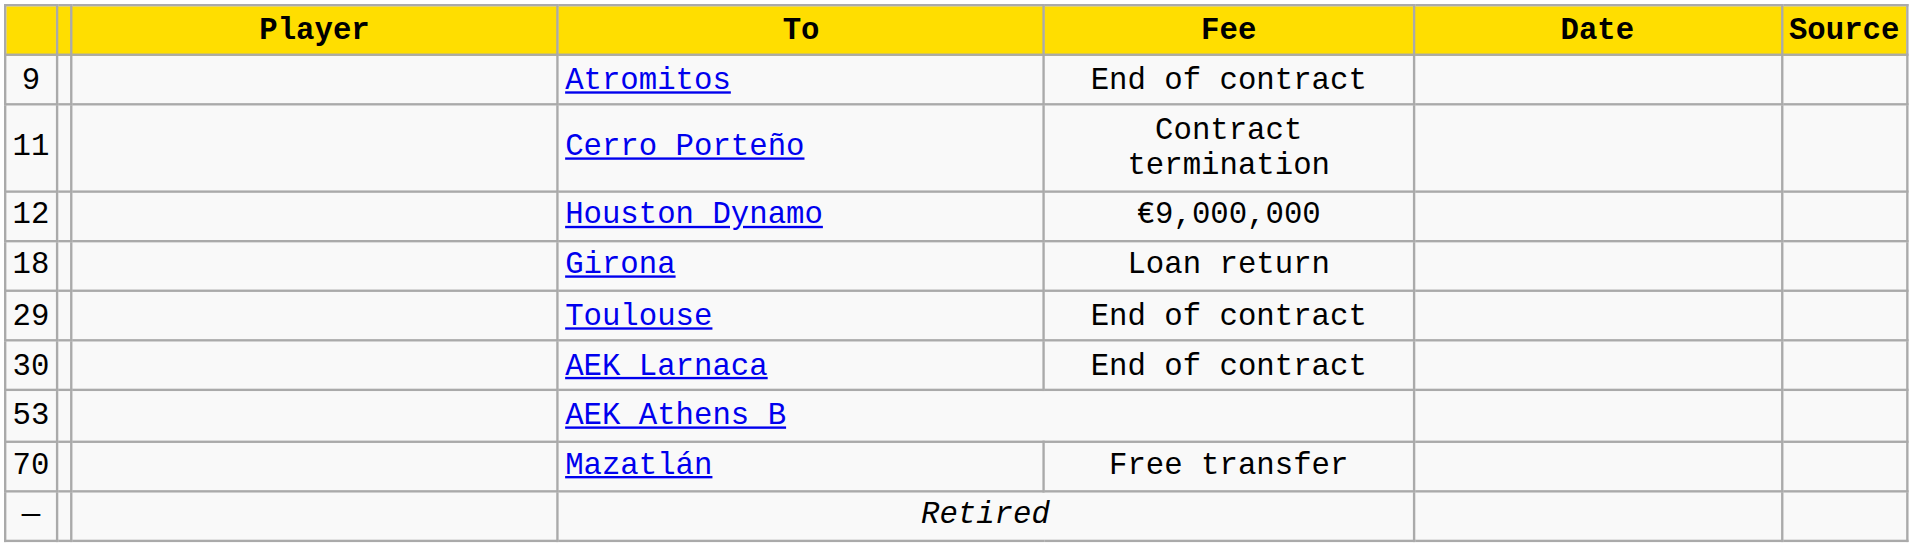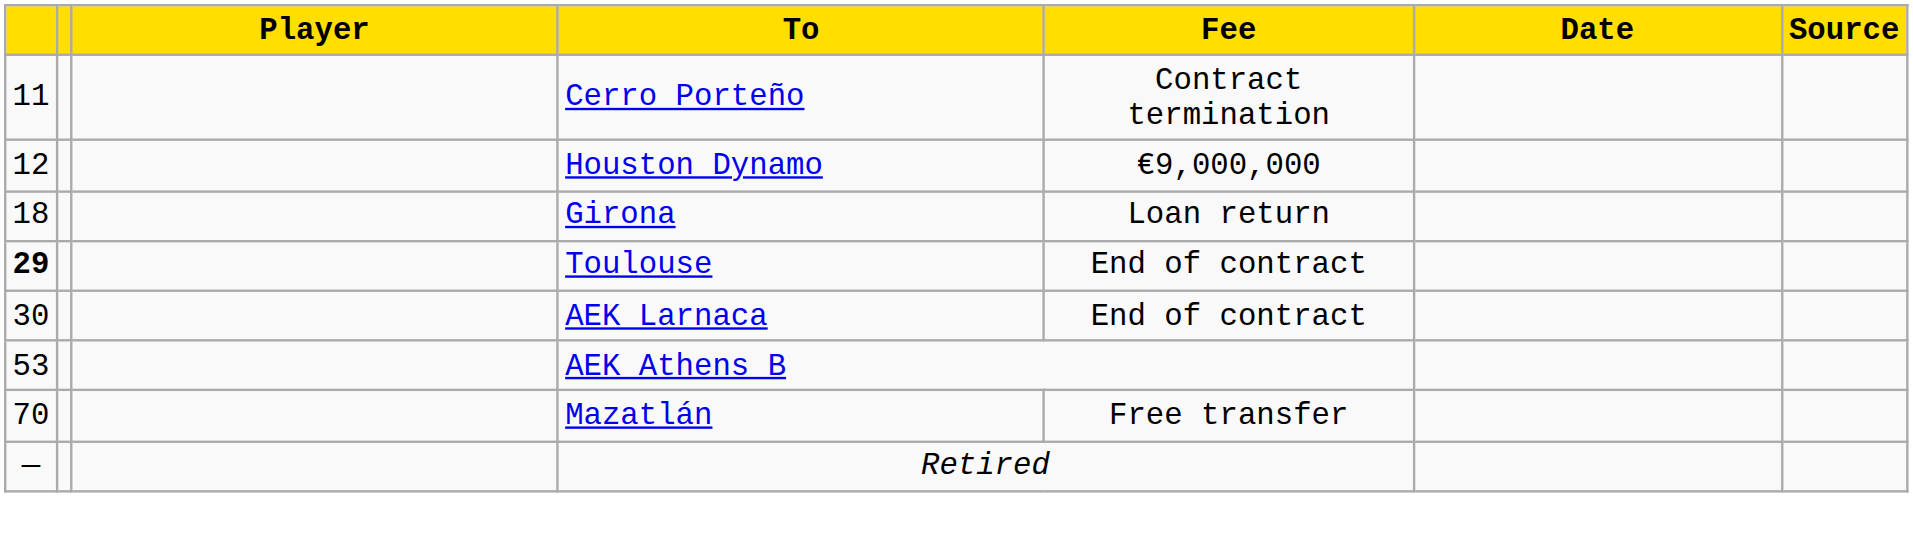- row: 9 | Atromitos | End of contract
Toulouse | column 1: normal -> bold
